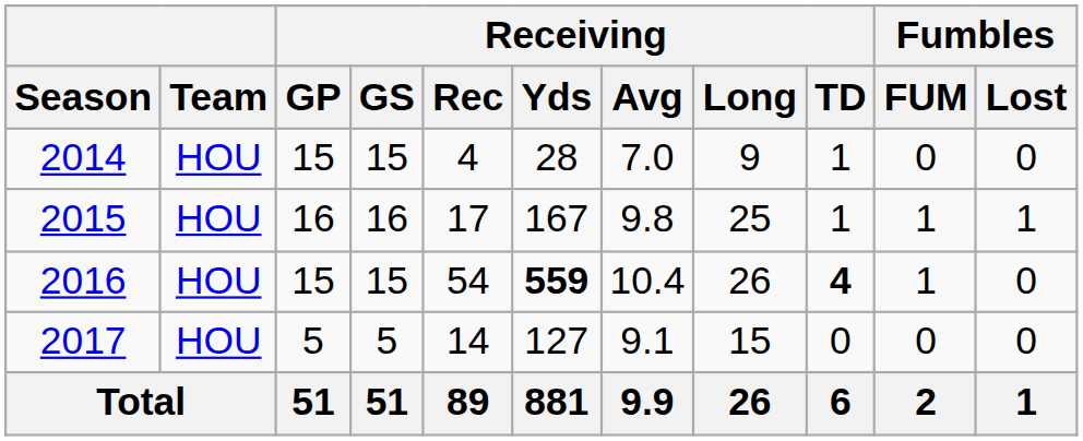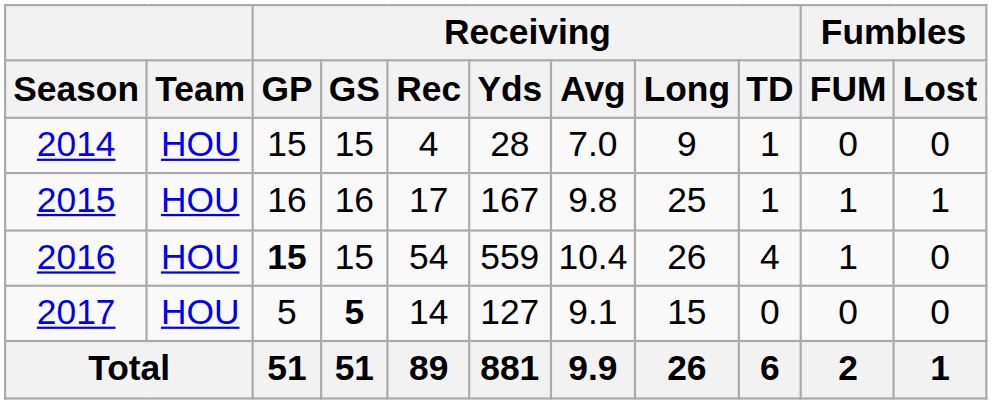2016 | Receiving / GP: normal -> bold
2016 | Receiving / Yds: bold -> normal
2016 | Receiving / TD: bold -> normal
2017 | Receiving / GS: normal -> bold
